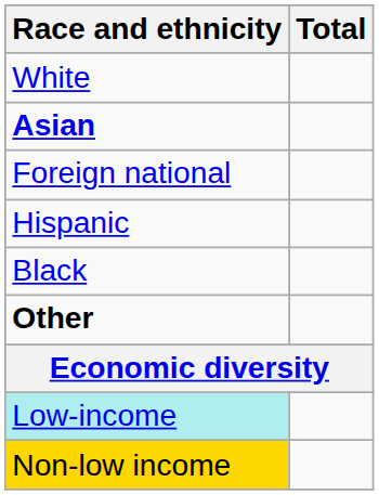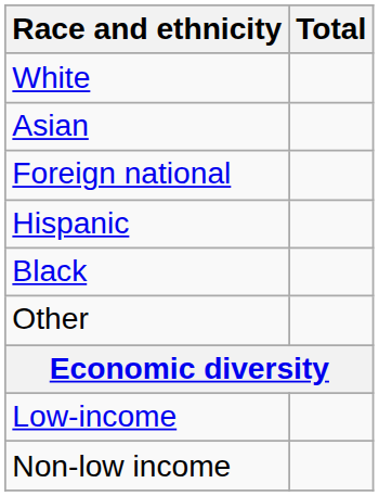Asian | Race and ethnicity: bold -> normal
Other | Race and ethnicity: bold -> normal
Low-income | Race and ethnicity: paleturquoise background -> no background
Non-low income | Race and ethnicity: gold background -> no background
